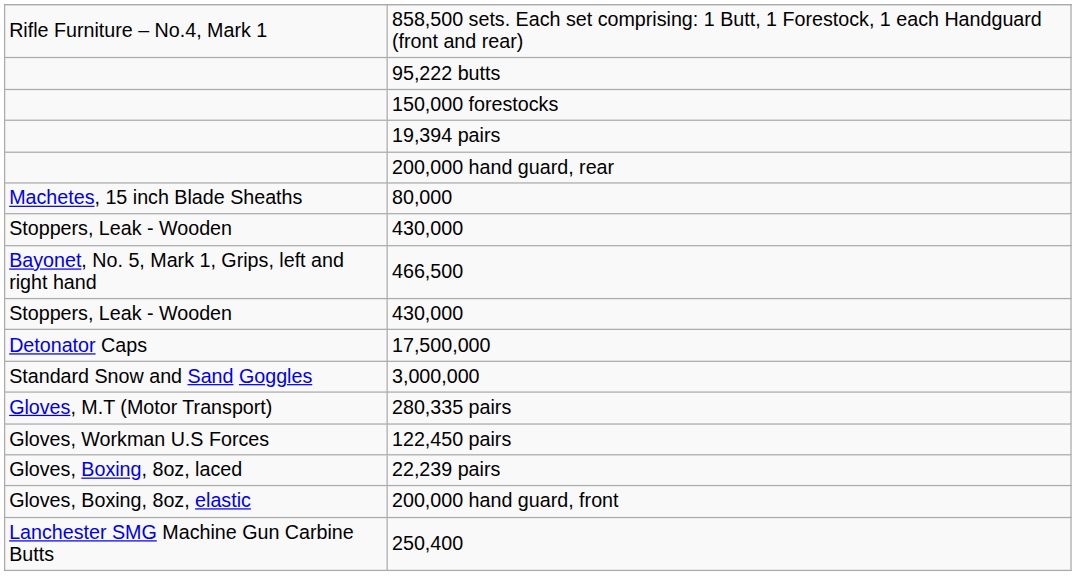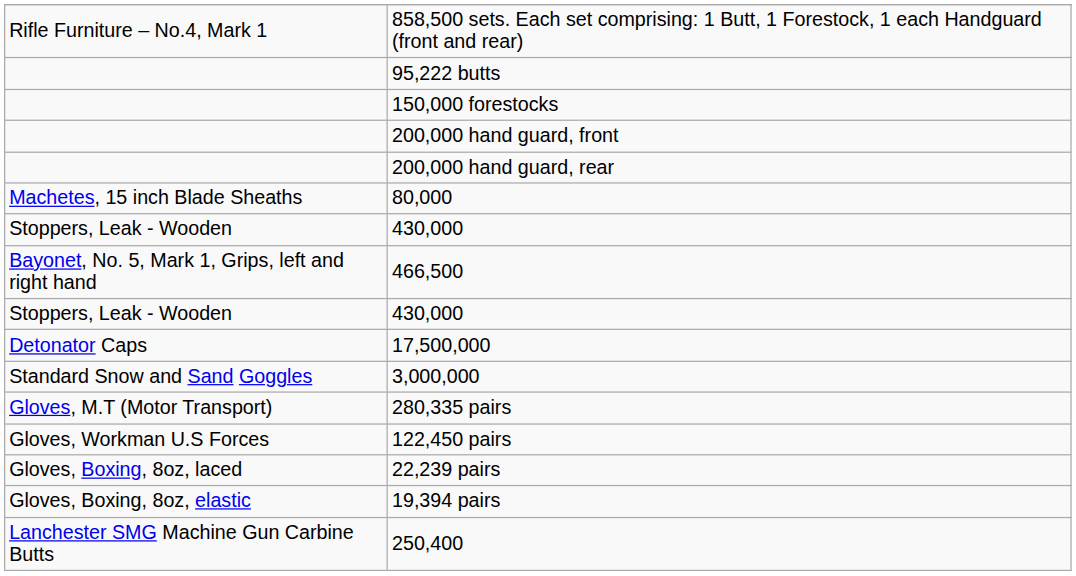row 4 | column 2: 19,394 pairs -> 200,000 hand guard, front
row 15 | column 2: 200,000 hand guard, front -> 19,394 pairs
